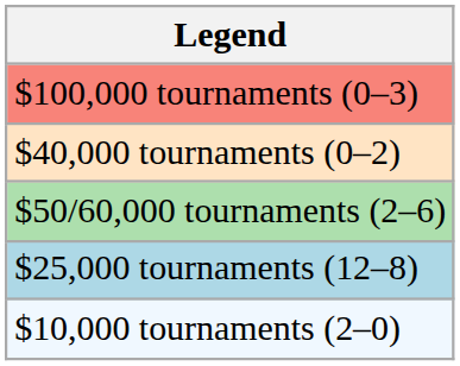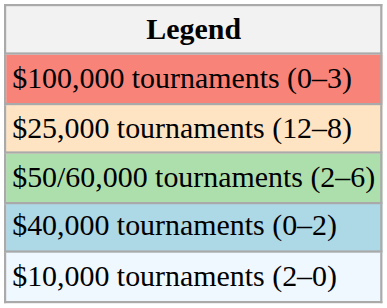row 3 | column 1: $40,000 tournaments (0–2) -> $25,000 tournaments (12–8)
row 5 | column 1: $25,000 tournaments (12–8) -> $40,000 tournaments (0–2)
